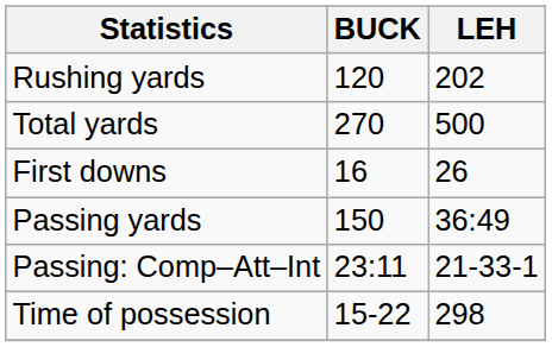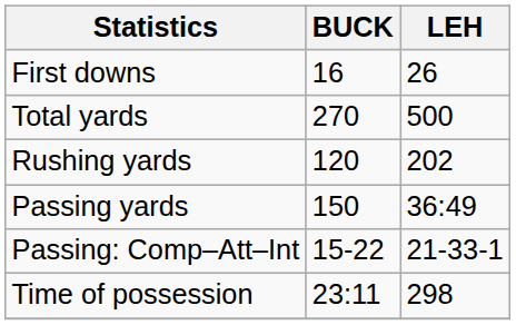rows swapped: First downs <-> Rushing yards
Passing: Comp–Att–Int | BUCK: 23:11 -> 15-22
Time of possession | BUCK: 15-22 -> 23:11
